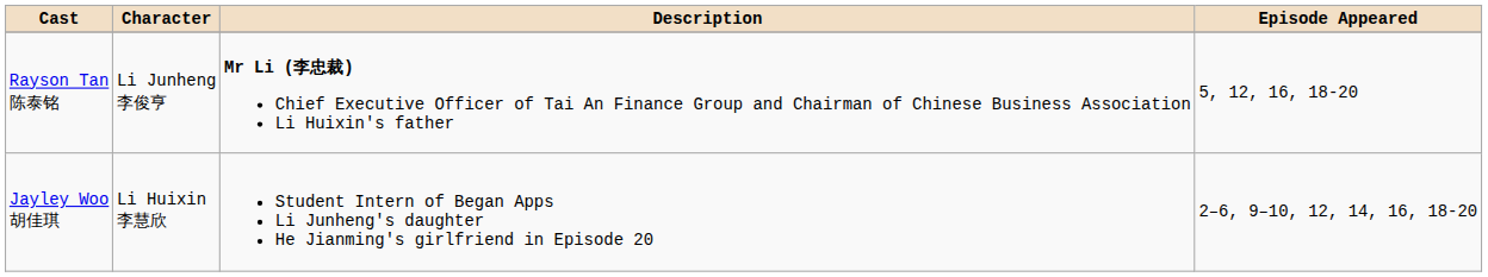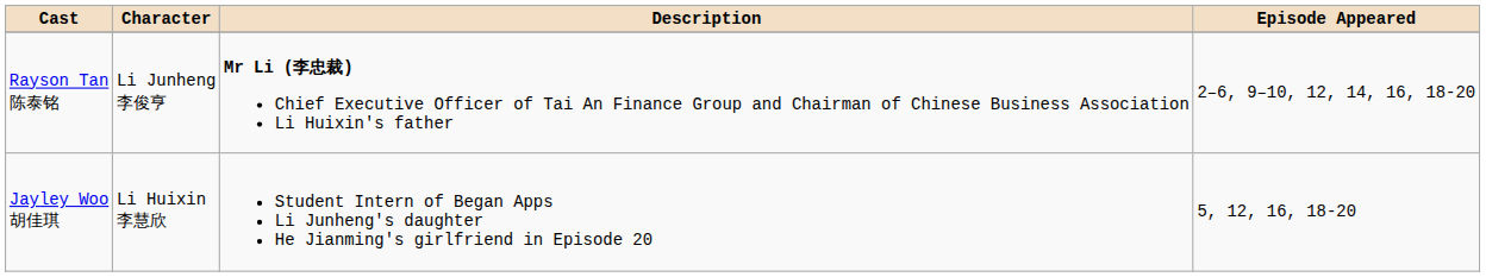Rayson Tan 陈泰铭 | Episode Appeared: 5, 12, 16, 18-20 -> 2–6, 9–10, 12, 14, 16, 18-20
Jayley Woo 胡佳琪 | Episode Appeared: 2–6, 9–10, 12, 14, 16, 18-20 -> 5, 12, 16, 18-20
